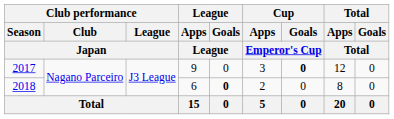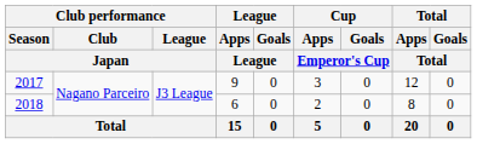2017 | Cup / Goals / Emperor's Cup: bold -> normal
2018 | League / Goals / League: bold -> normal
